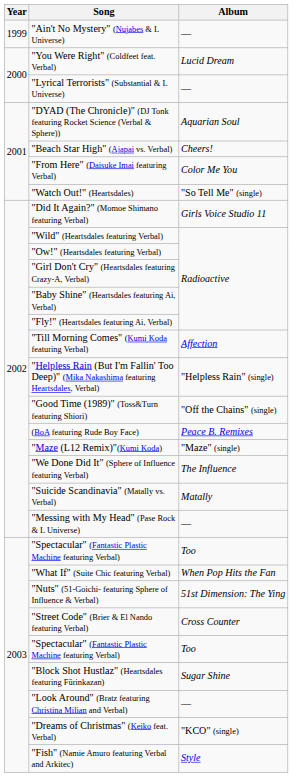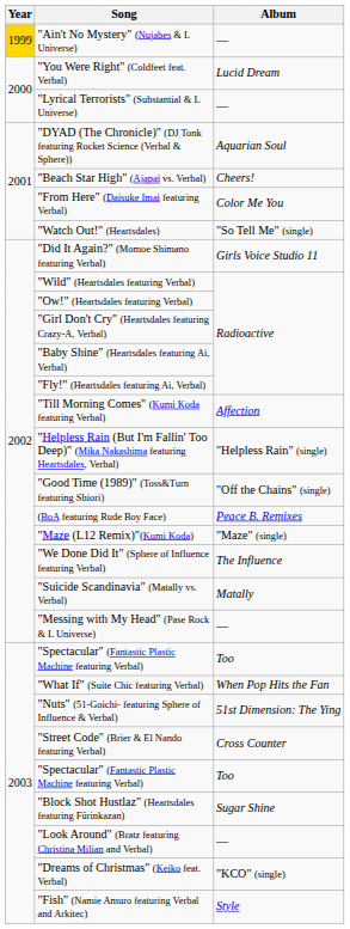"Ain't No Mystery" (Nujabes & L Universe) | Year: no background -> gold background
